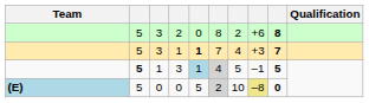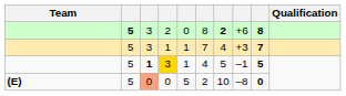row 2 | column 2: normal -> bold
row 2 | column 7: normal -> bold
row 3 | column 5: bold -> normal
row 4 | column 2: bold -> normal
row 4 | column 3: normal -> bold
row 4 | column 4: no background -> gold background
row 4 | column 5: lightblue background -> no background
row 4 | column 6: lightgrey background -> no background
row 5 | Team: lightblue background -> no background
row 5 | column 3: no background -> lightsalmon background
row 5 | column 6: lightgrey background -> no background
row 5 | column 8: khaki background -> no background
